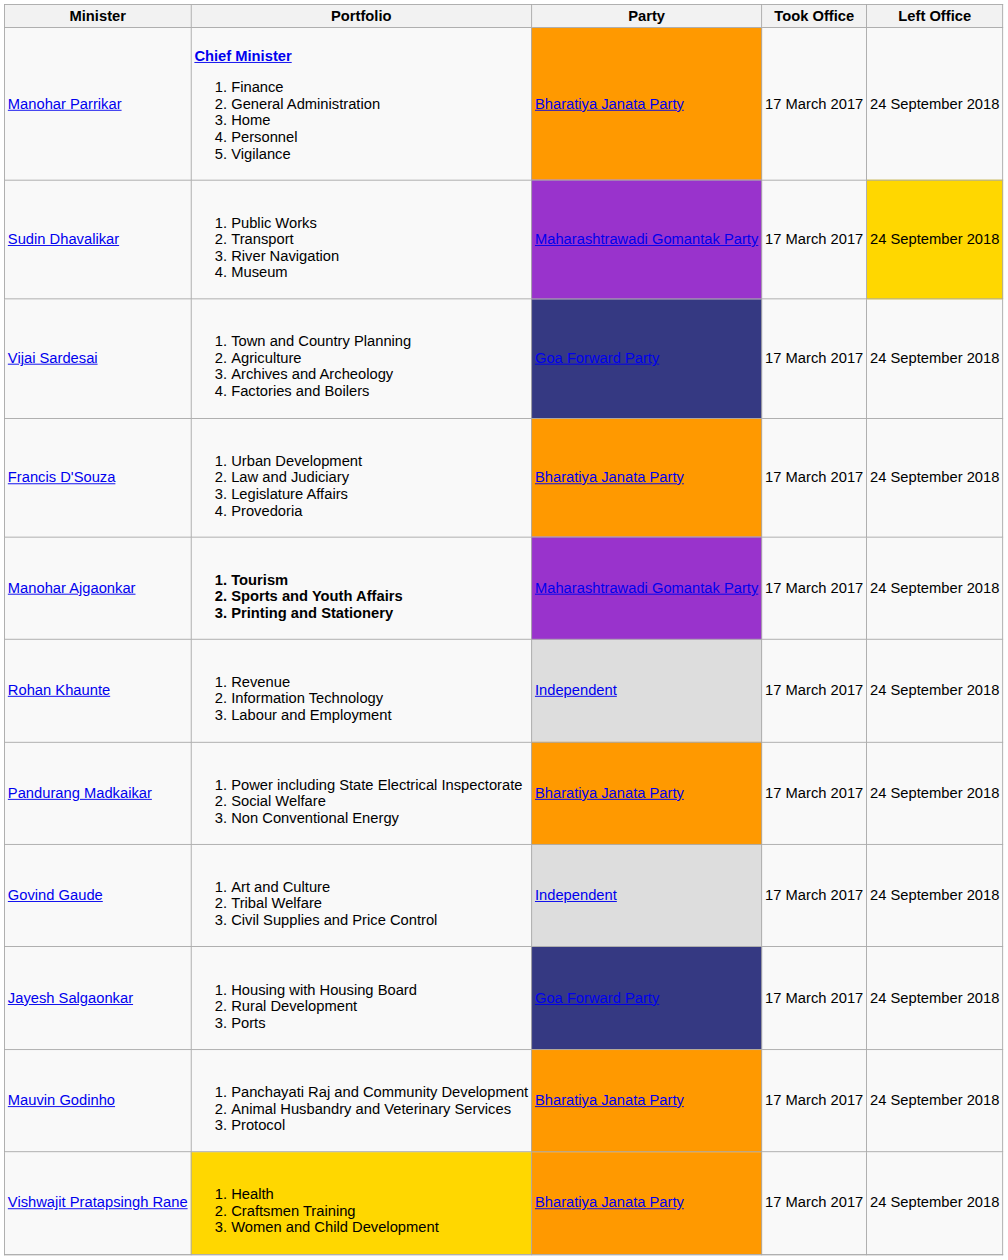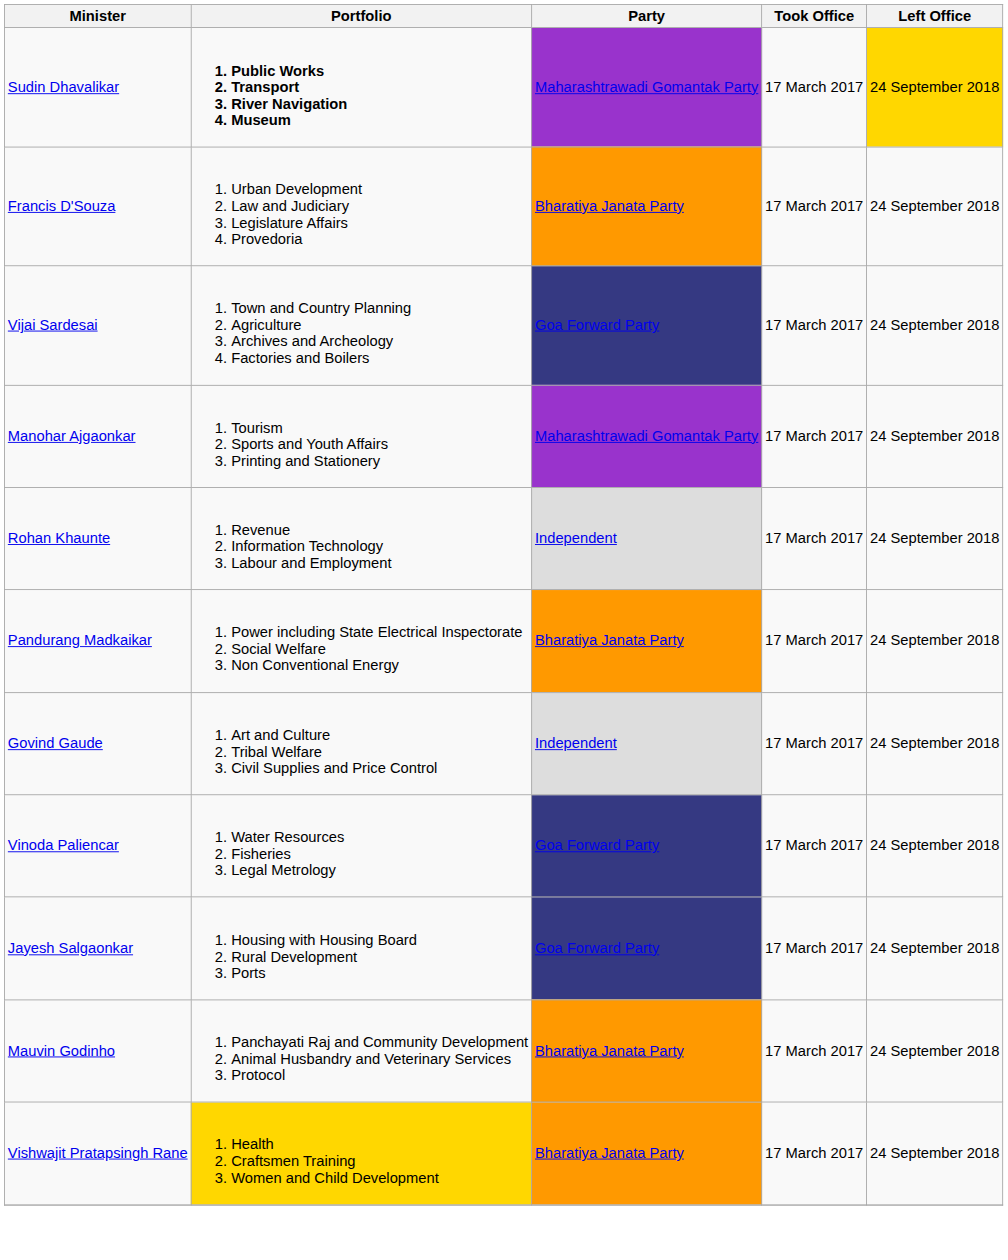- row: Manohar Parrikar | Chief Minister Finance General Administration Home Personnel Vigilance | Bharatiya Janata Party | 17 March 2017 | 24 September 2018
Sudin Dhavalikar | Portfolio: normal -> bold
rows swapped: Vijai Sardesai <-> Francis D'Souza
Manohar Ajgaonkar | Portfolio: bold -> normal
+ row: Vinoda Paliencar | Water Resources Fisheries Legal Metrology | Goa Forward Party | 17 March 2017 | 24 September 2018
